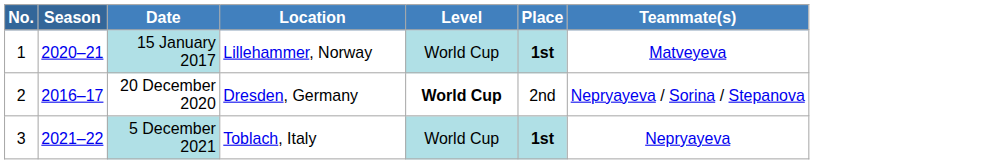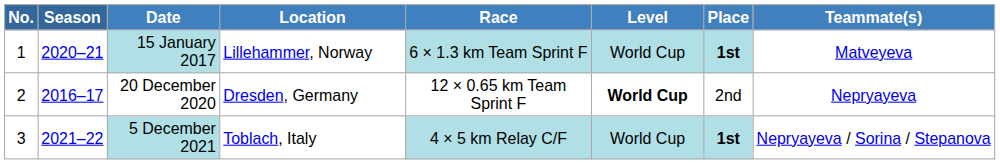+ column: Race | 6 × 1.3 km Team Sprint F | 12 × 0.65 km Team Sprint F | 4 × 5 km Relay C/F
20 December 2020 | Teammate(s): Nepryayeva / Sorina / Stepanova -> Nepryayeva
5 December 2021 | Teammate(s): Nepryayeva -> Nepryayeva / Sorina / Stepanova
